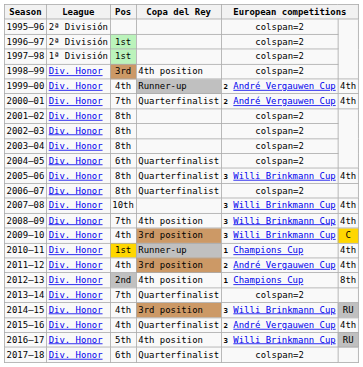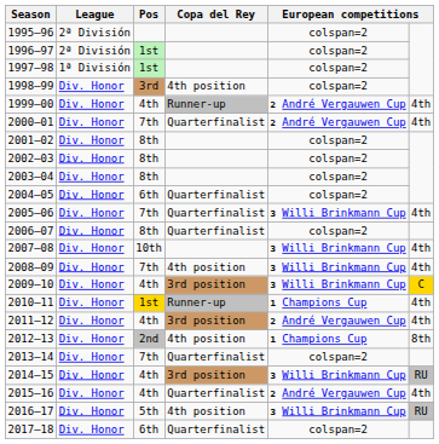2005–06 | Pos: 8th -> 7th
